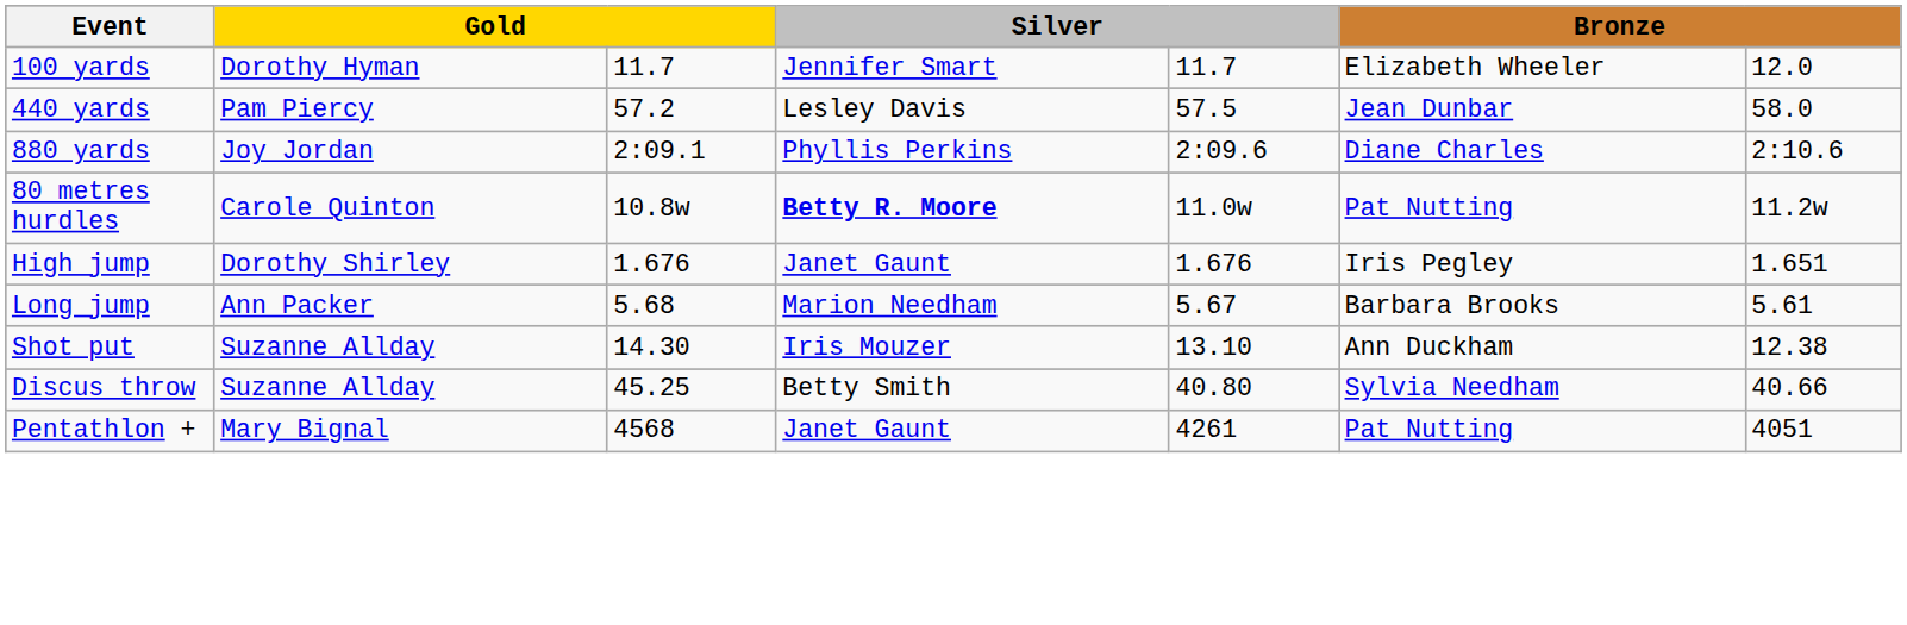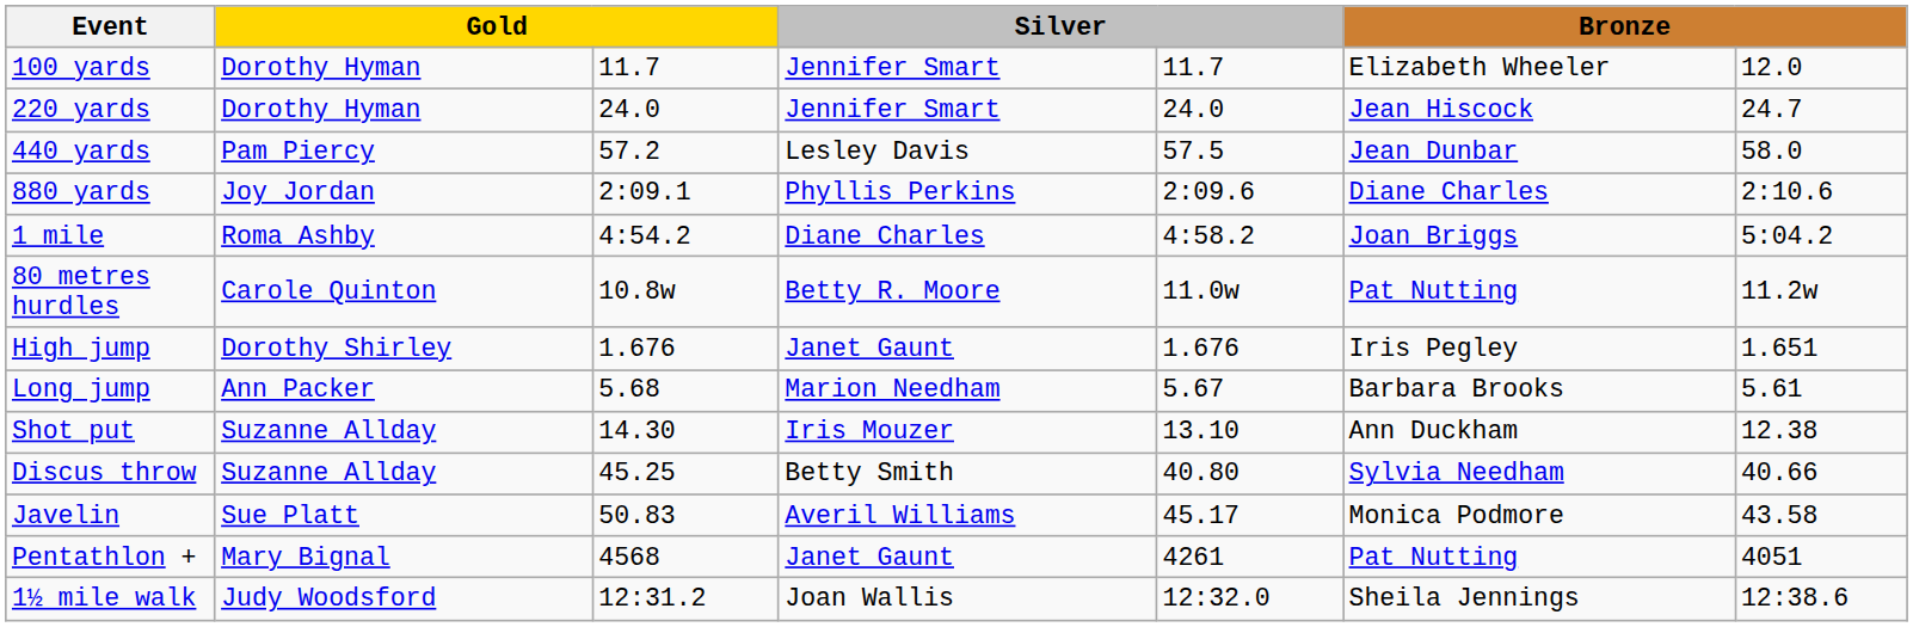+ row: 220 yards | Dorothy Hyman | 24.0 | Jennifer Smart | 24.0 | Jean Hiscock | 24.7
+ row: 1 mile | Roma Ashby | 4:54.2 | Diane Charles | 4:58.2 | Joan Briggs | 5:04.2
80 metres hurdles | column 4: bold -> normal
+ row: Javelin | Sue Platt | 50.83 | Averil Williams | 45.17 | Monica Podmore | 43.58
+ row: 1½ mile walk | Judy Woodsford | 12:31.2 | Joan Wallis | 12:32.0 | Sheila Jennings | 12:38.6
